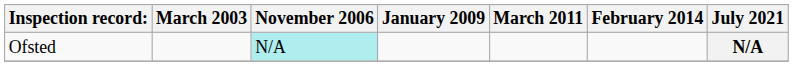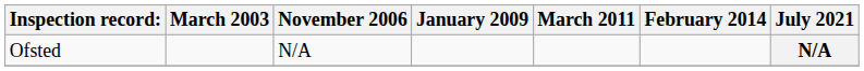Ofsted | November 2006: paleturquoise background -> no background
